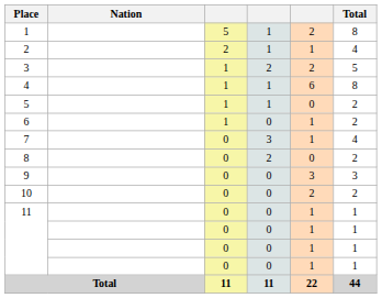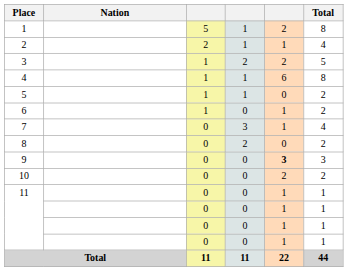9 | column 5: normal -> bold
